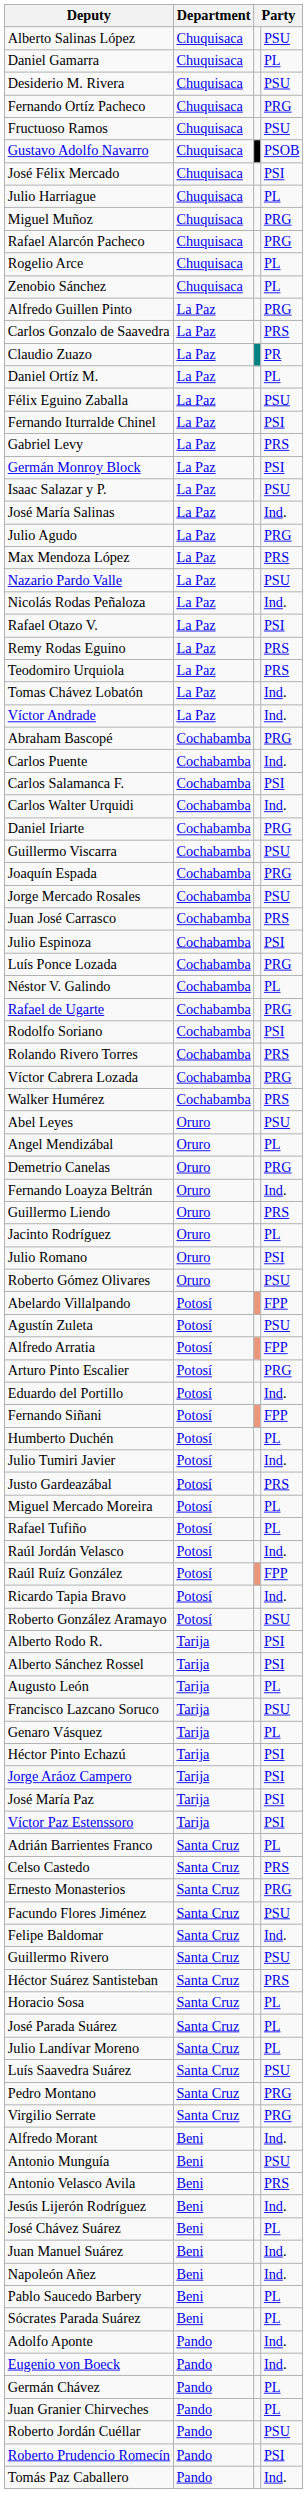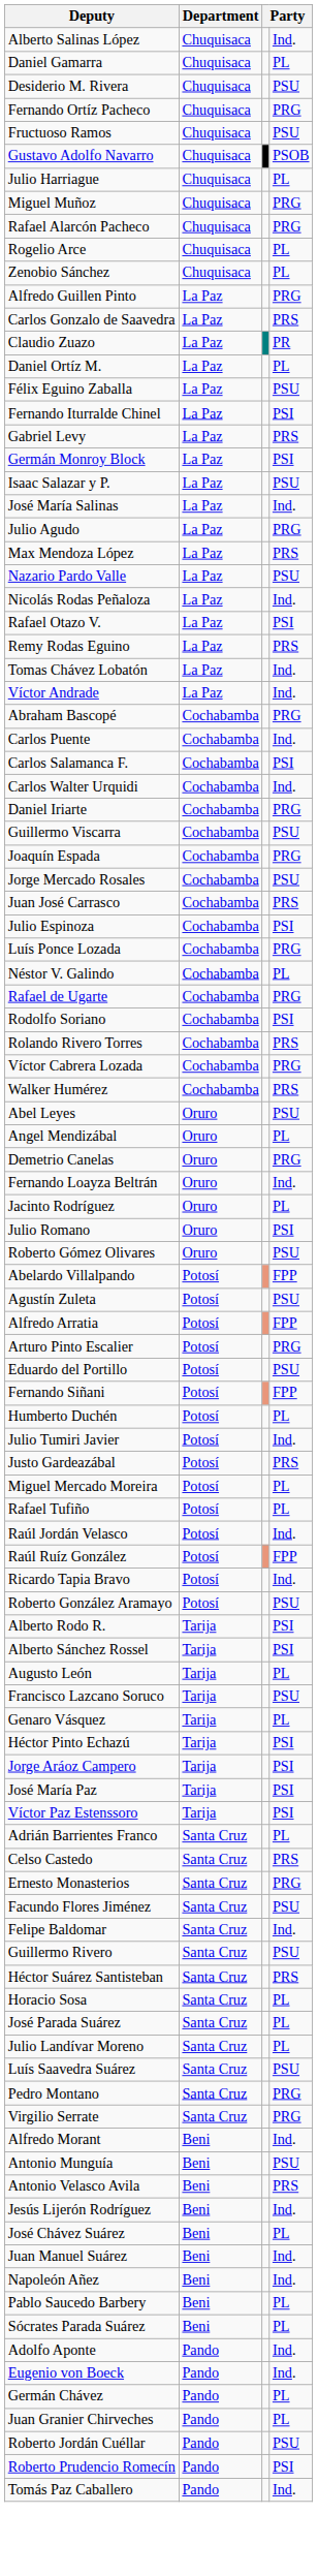Alberto Salinas López | column 4: PSU -> Ind.
- row: José Félix Mercado | Chuquisaca | PSI
- row: Teodomiro Urquiola | La Paz | PRS
- row: Guillermo Liendo | Oruro | PRS
Eduardo del Portillo | column 4: Ind. -> PSU
